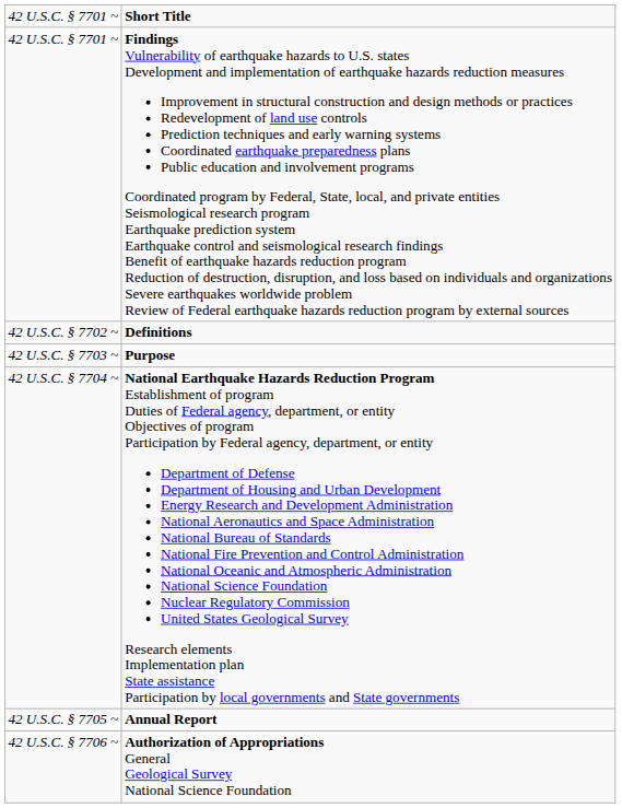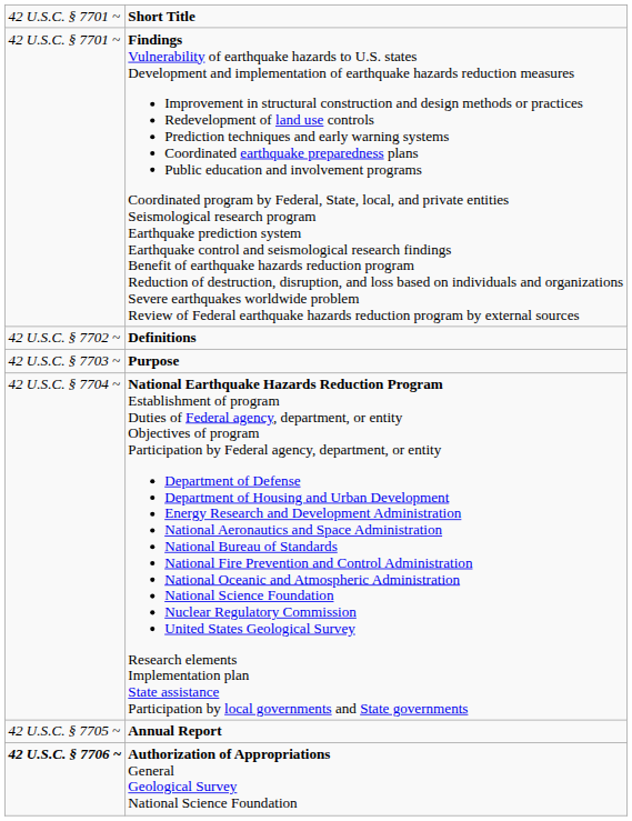row 7 | column 1: normal -> bold
